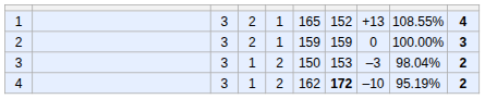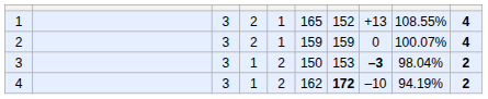row 3 | column 9: 100.00% -> 100.07%
row 3 | column 10: 3 -> 4
row 4 | column 8: normal -> bold
row 5 | column 9: 95.19% -> 94.19%
